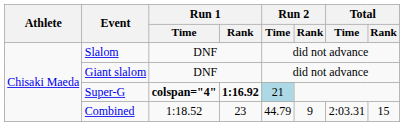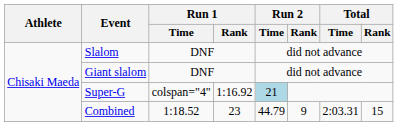Super-G | Run 1 / Time: bold -> normal
Super-G | Run 1 / Rank: bold -> normal
